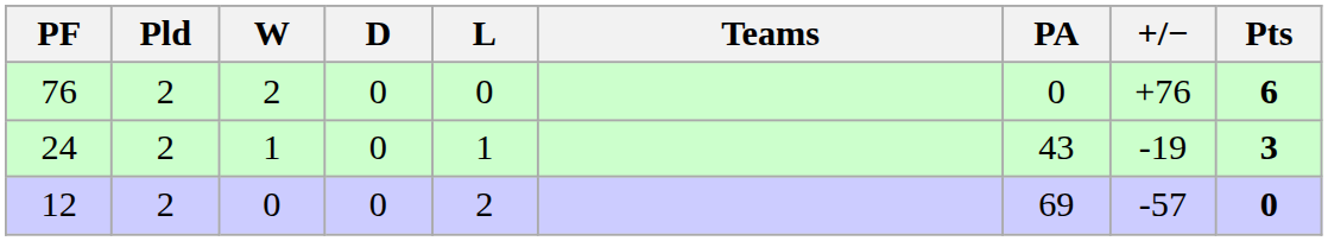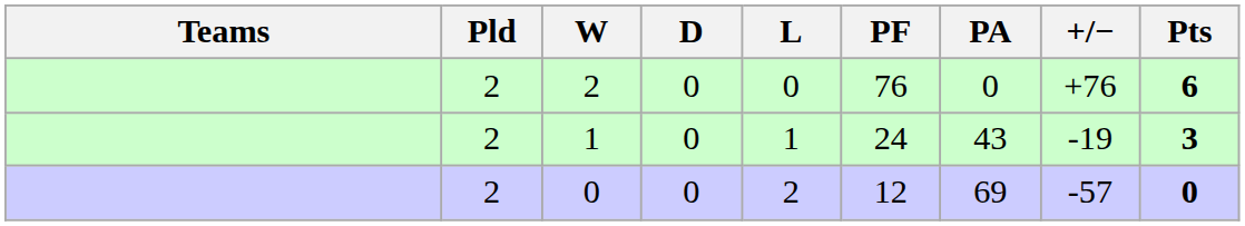columns swapped: Teams <-> PF
